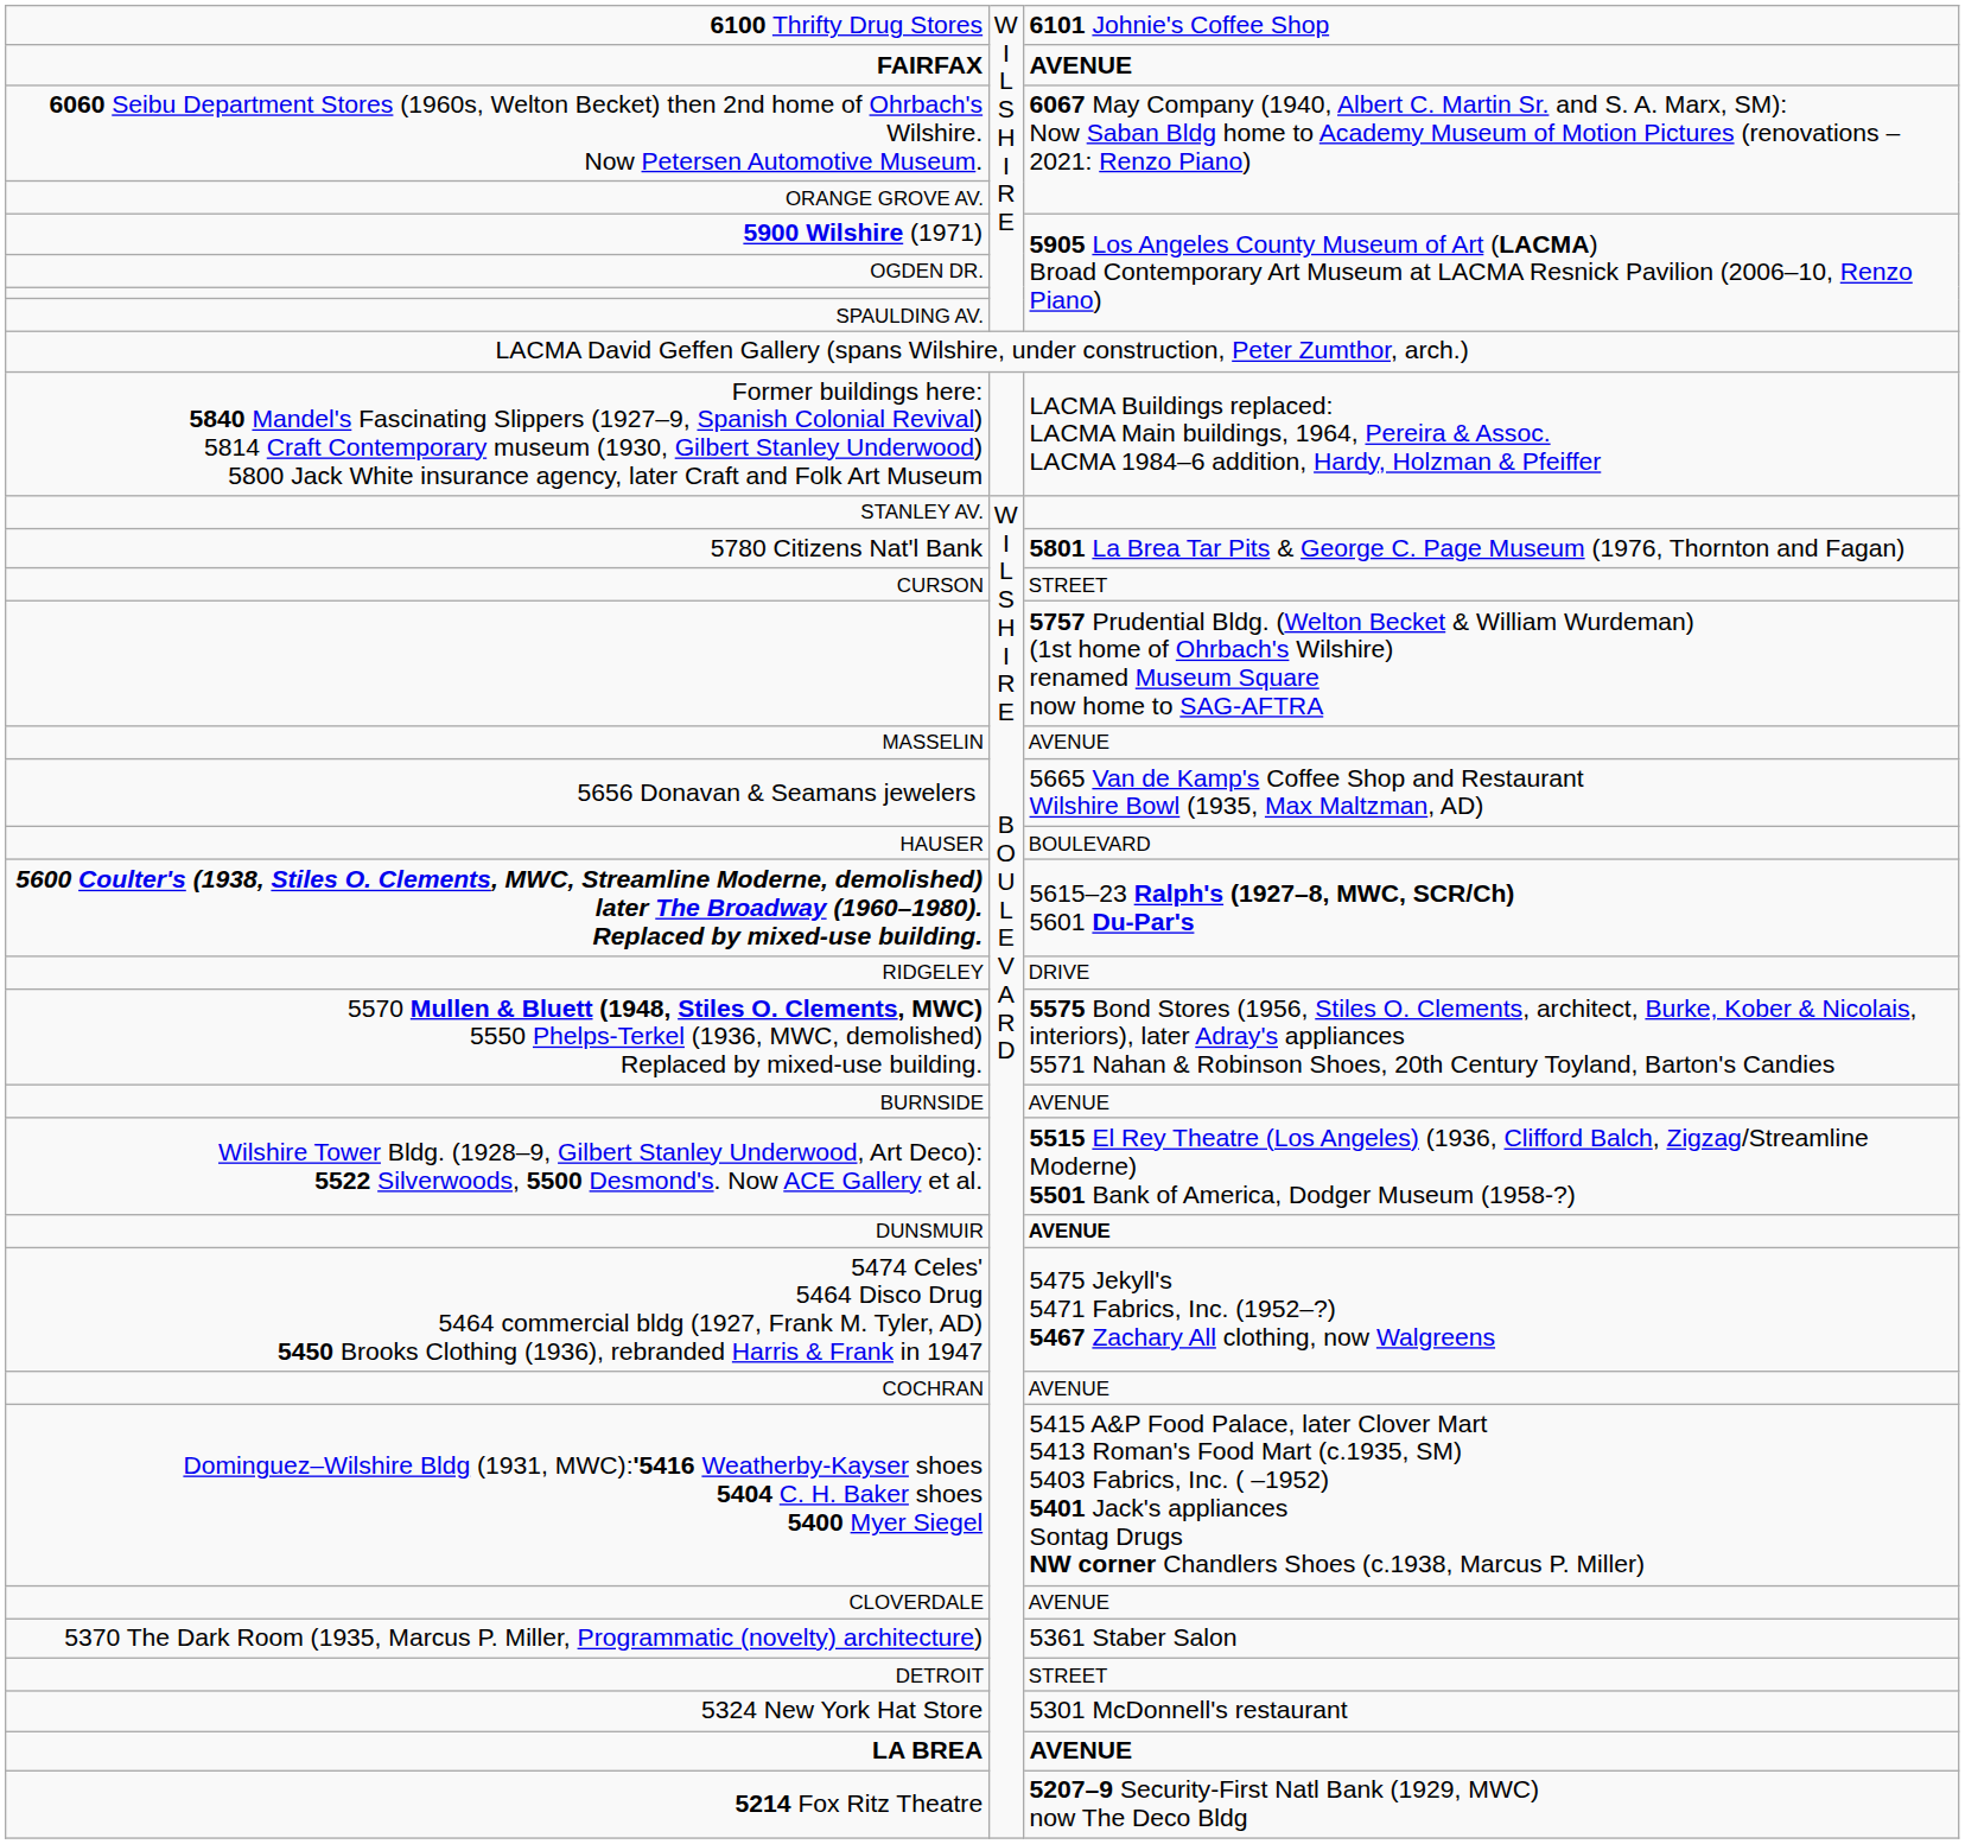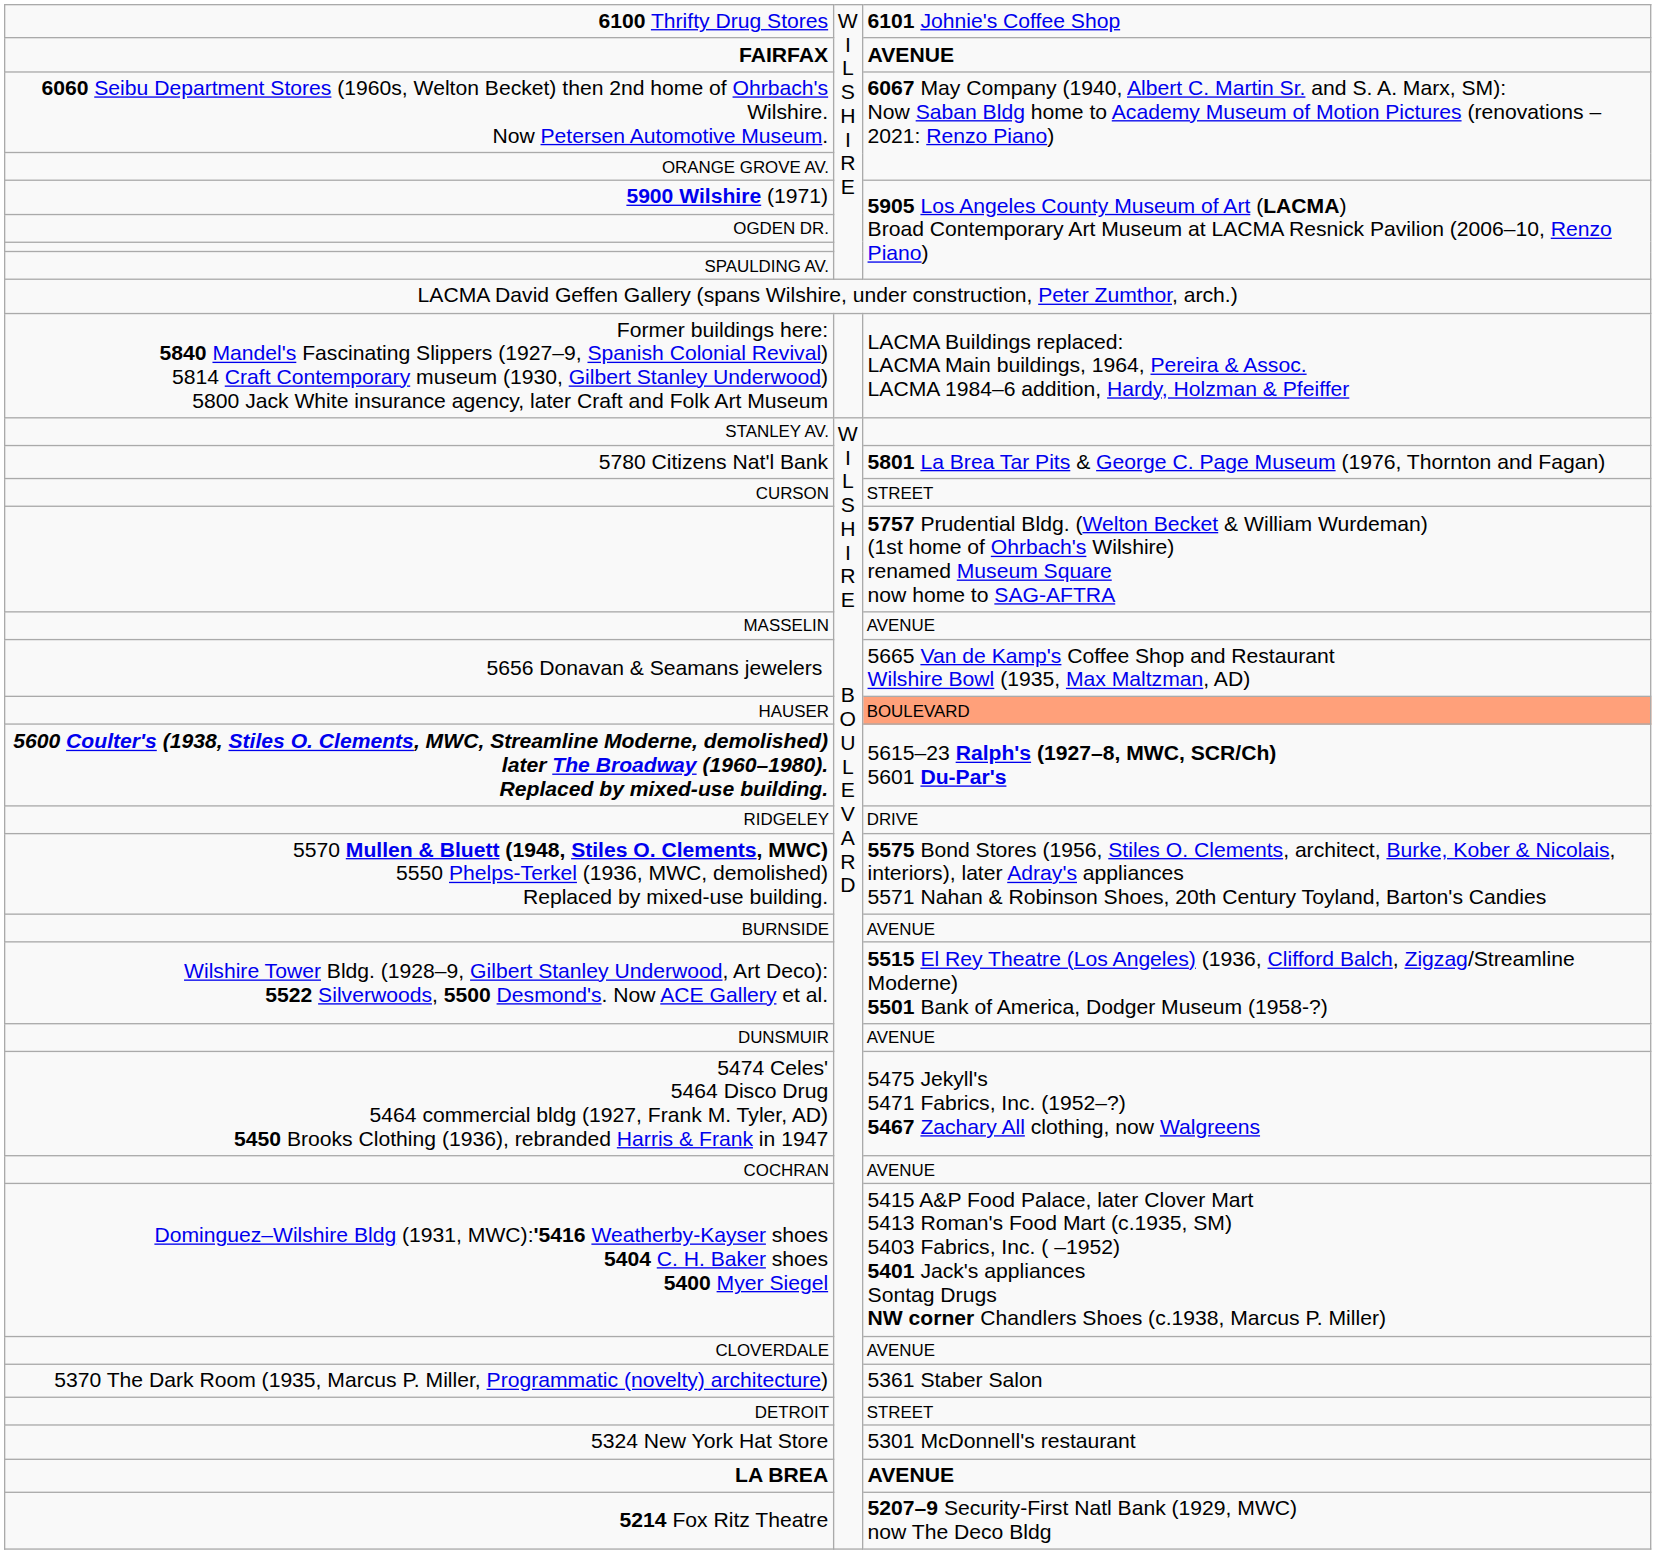HAUSER | column 3: no background -> lightsalmon background
DUNSMUIR | column 3: bold -> normal
